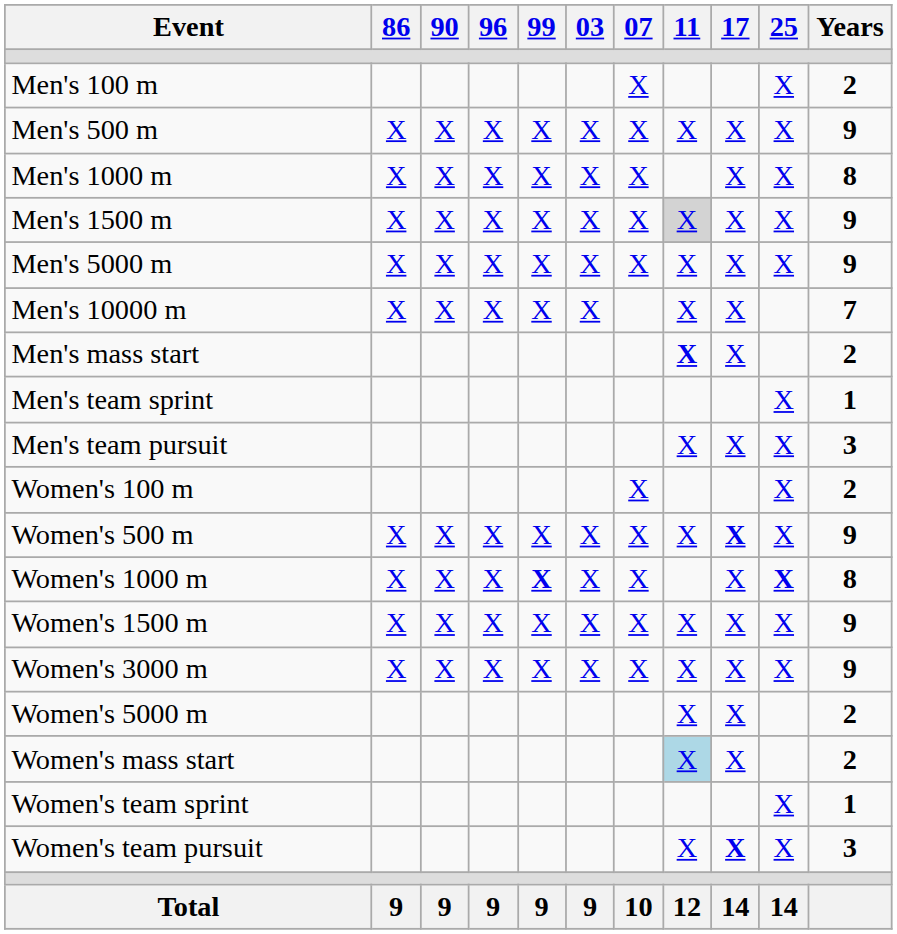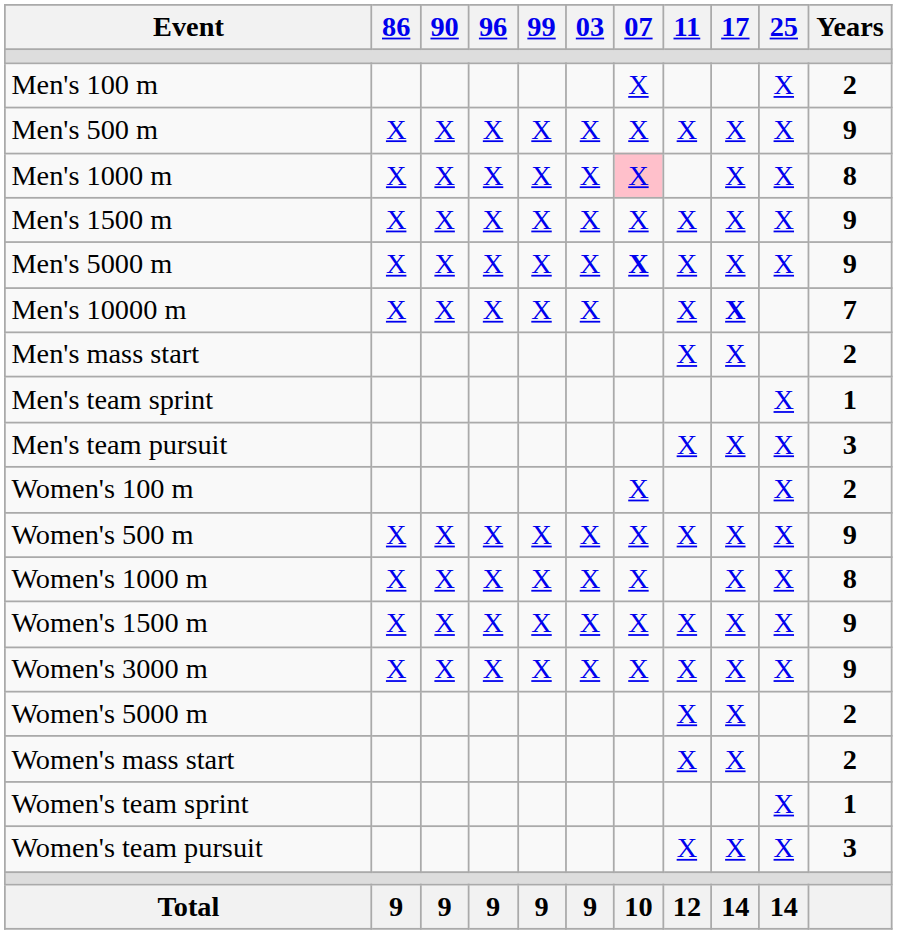Men's 1000 m | 07: no background -> pink background
Men's 1500 m | 11: lightgrey background -> no background
Men's 5000 m | 07: normal -> bold
Men's 10000 m | 17: normal -> bold
Men's mass start | 11: bold -> normal
Women's 500 m | 17: bold -> normal
Women's 1000 m | 99: bold -> normal
Women's 1000 m | 25: bold -> normal
Women's mass start | 11: lightblue background -> no background
Women's team pursuit | 17: bold -> normal
